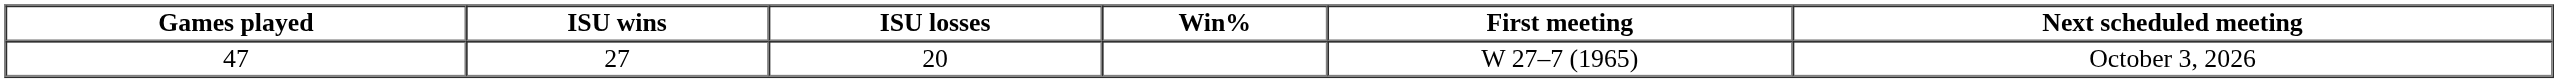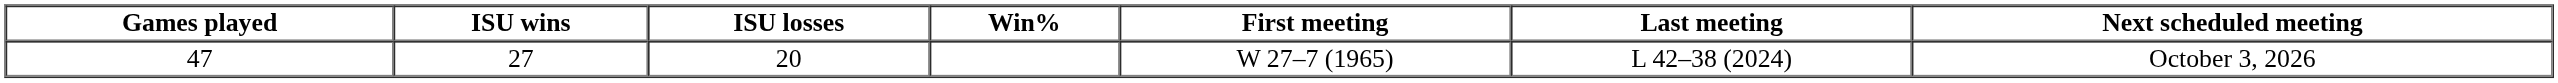+ column: Last meeting | L 42–38 (2024)
